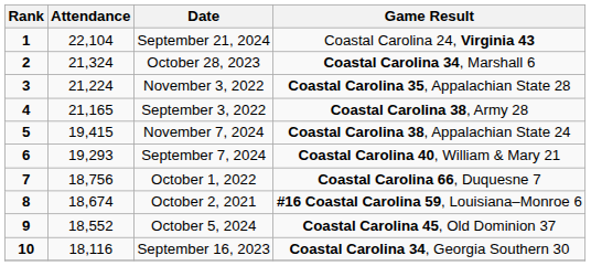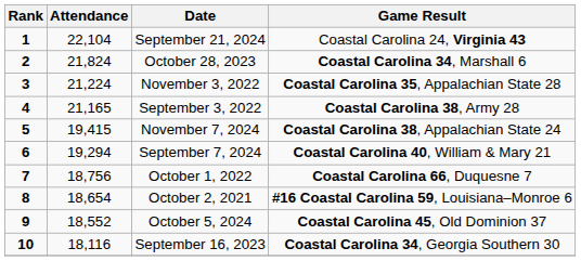October 28, 2023 | Attendance: 21,324 -> 21,824
September 7, 2024 | Attendance: 19,293 -> 19,294
October 2, 2021 | Attendance: 18,674 -> 18,654
